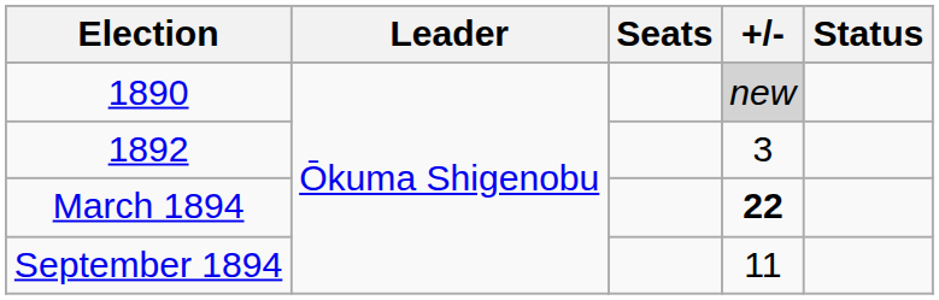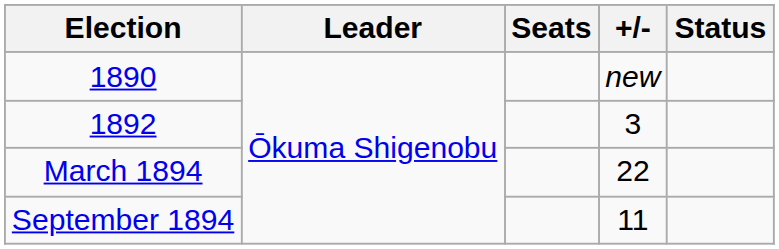1890 | +/-: lightgrey background -> no background
March 1894 | +/-: bold -> normal
